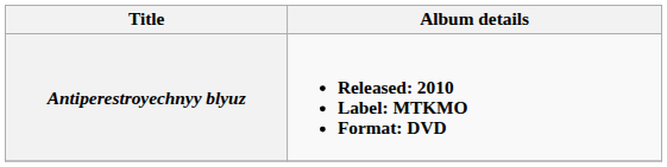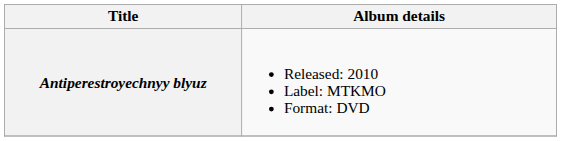Antiperestroyechnyy blyuz | Album details: bold -> normal
